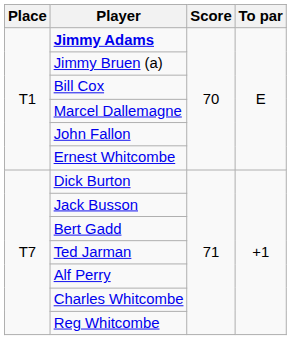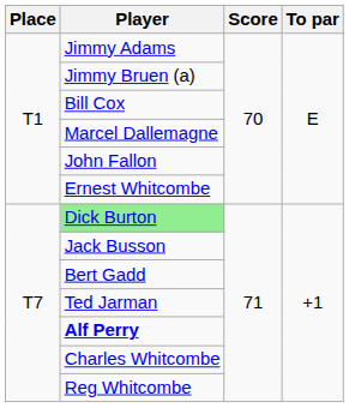Jimmy Adams | Player: bold -> normal
Dick Burton | Player: no background -> lightgreen background
Alf Perry | Player: normal -> bold
